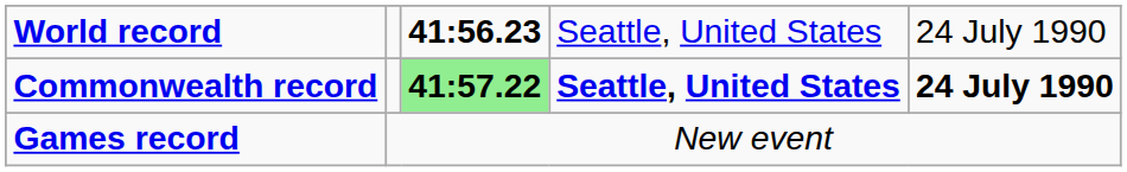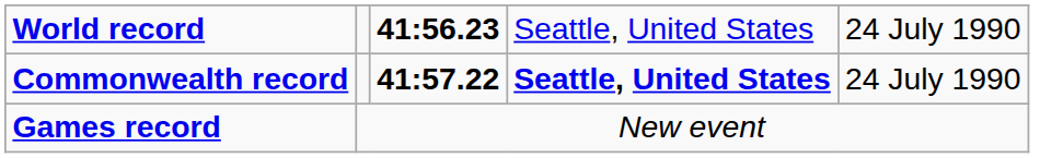Commonwealth record | column 3: lightgreen background -> no background
Commonwealth record | column 5: bold -> normal
